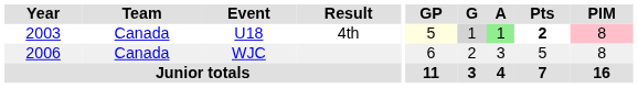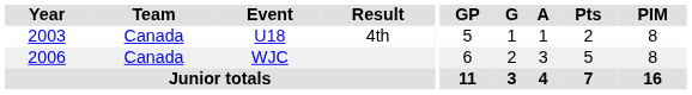U18 | GP: lightyellow background -> no background
U18 | G: lightgrey background -> no background
U18 | A: lightgreen background -> no background
U18 | Pts: bold -> normal
U18 | PIM: pink background -> no background
